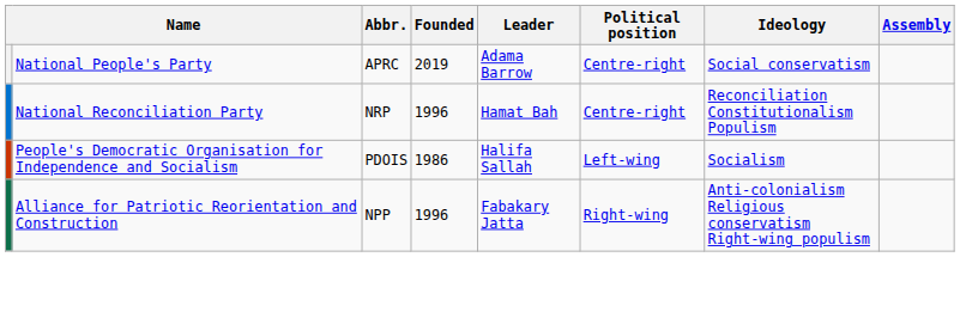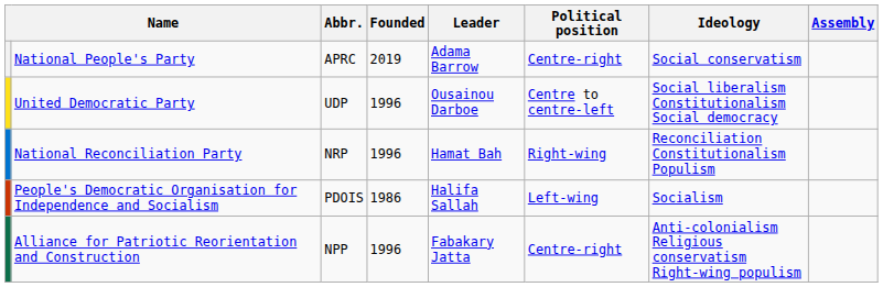+ row: United Democratic Party | UDP | 1996 | Ousainou Darboe | Centre to centre-left | Social liberalism Constitutionalism Social democracy
National Reconciliation Party | Political position: Centre-right -> Right-wing
Alliance for Patriotic Reorientation and Construction | Political position: Right-wing -> Centre-right
